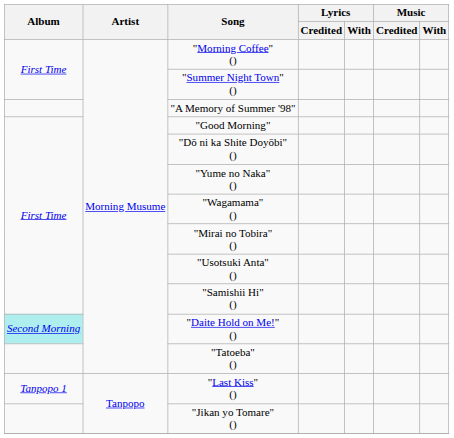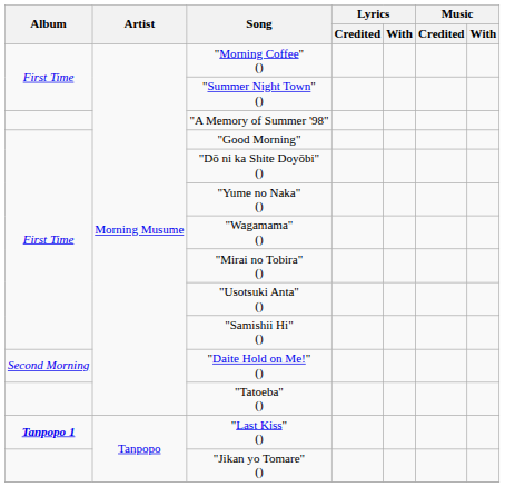"Daite Hold on Me!" () | Album: paleturquoise background -> no background
"Last Kiss" () | Album: normal -> bold
